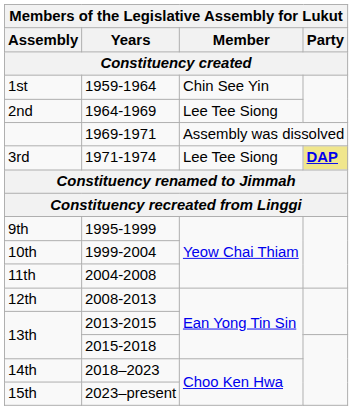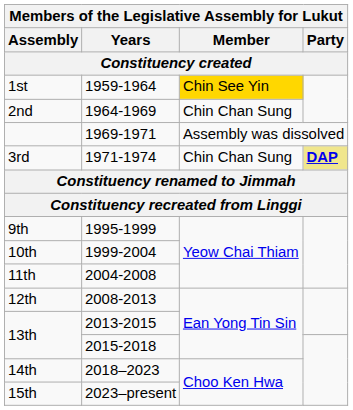1st | Member: no background -> gold background
2nd | Member: Lee Tee Siong -> Chin Chan Sung
3rd | Member: Lee Tee Siong -> Chin Chan Sung
